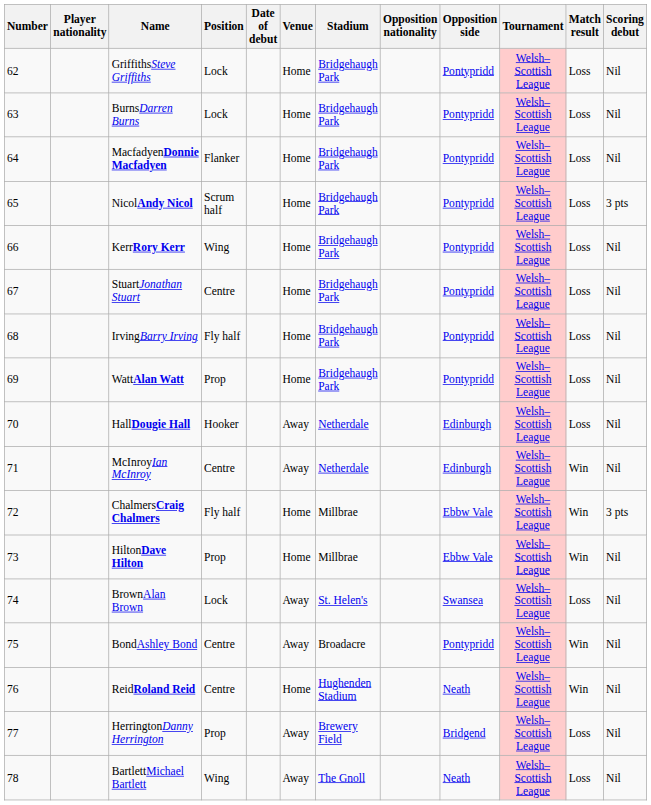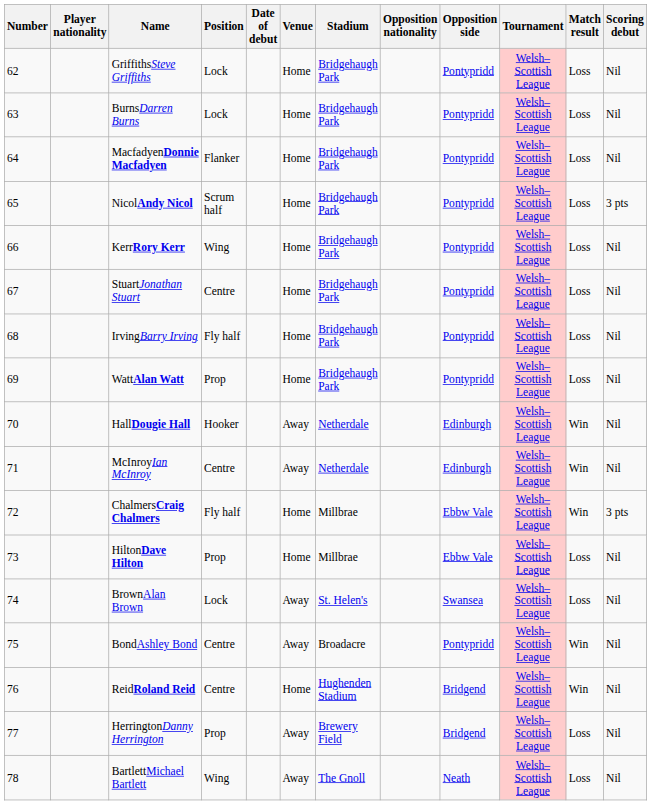HallDougie Hall | Match result: Loss -> Win
HiltonDave Hilton | Match result: Win -> Loss
ReidRoland Reid | Opposition side: Neath -> Bridgend
